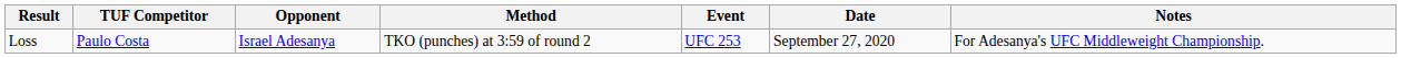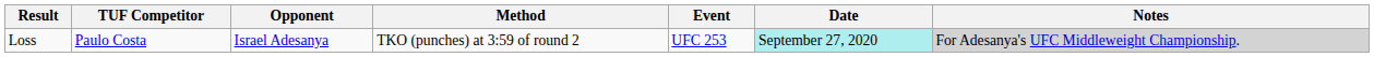Loss | Date: no background -> paleturquoise background
Loss | Notes: no background -> lightgrey background
